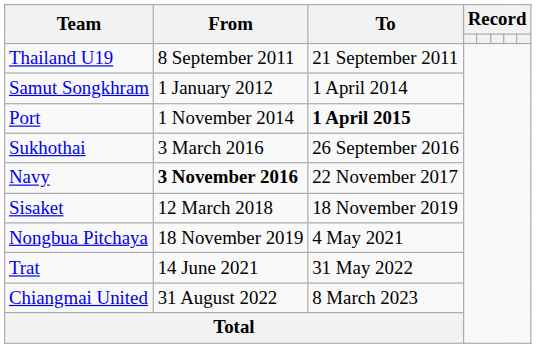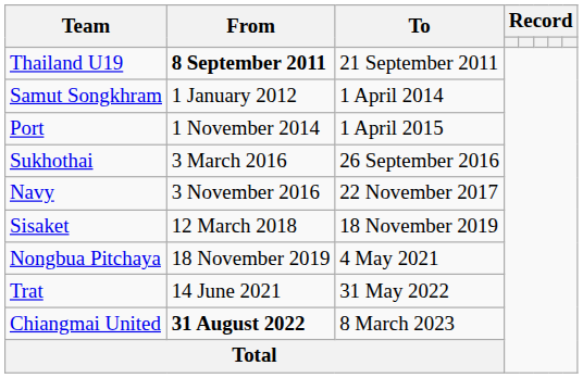Thailand U19 | From: normal -> bold
Port | To: bold -> normal
Navy | From: bold -> normal
Chiangmai United | From: normal -> bold
